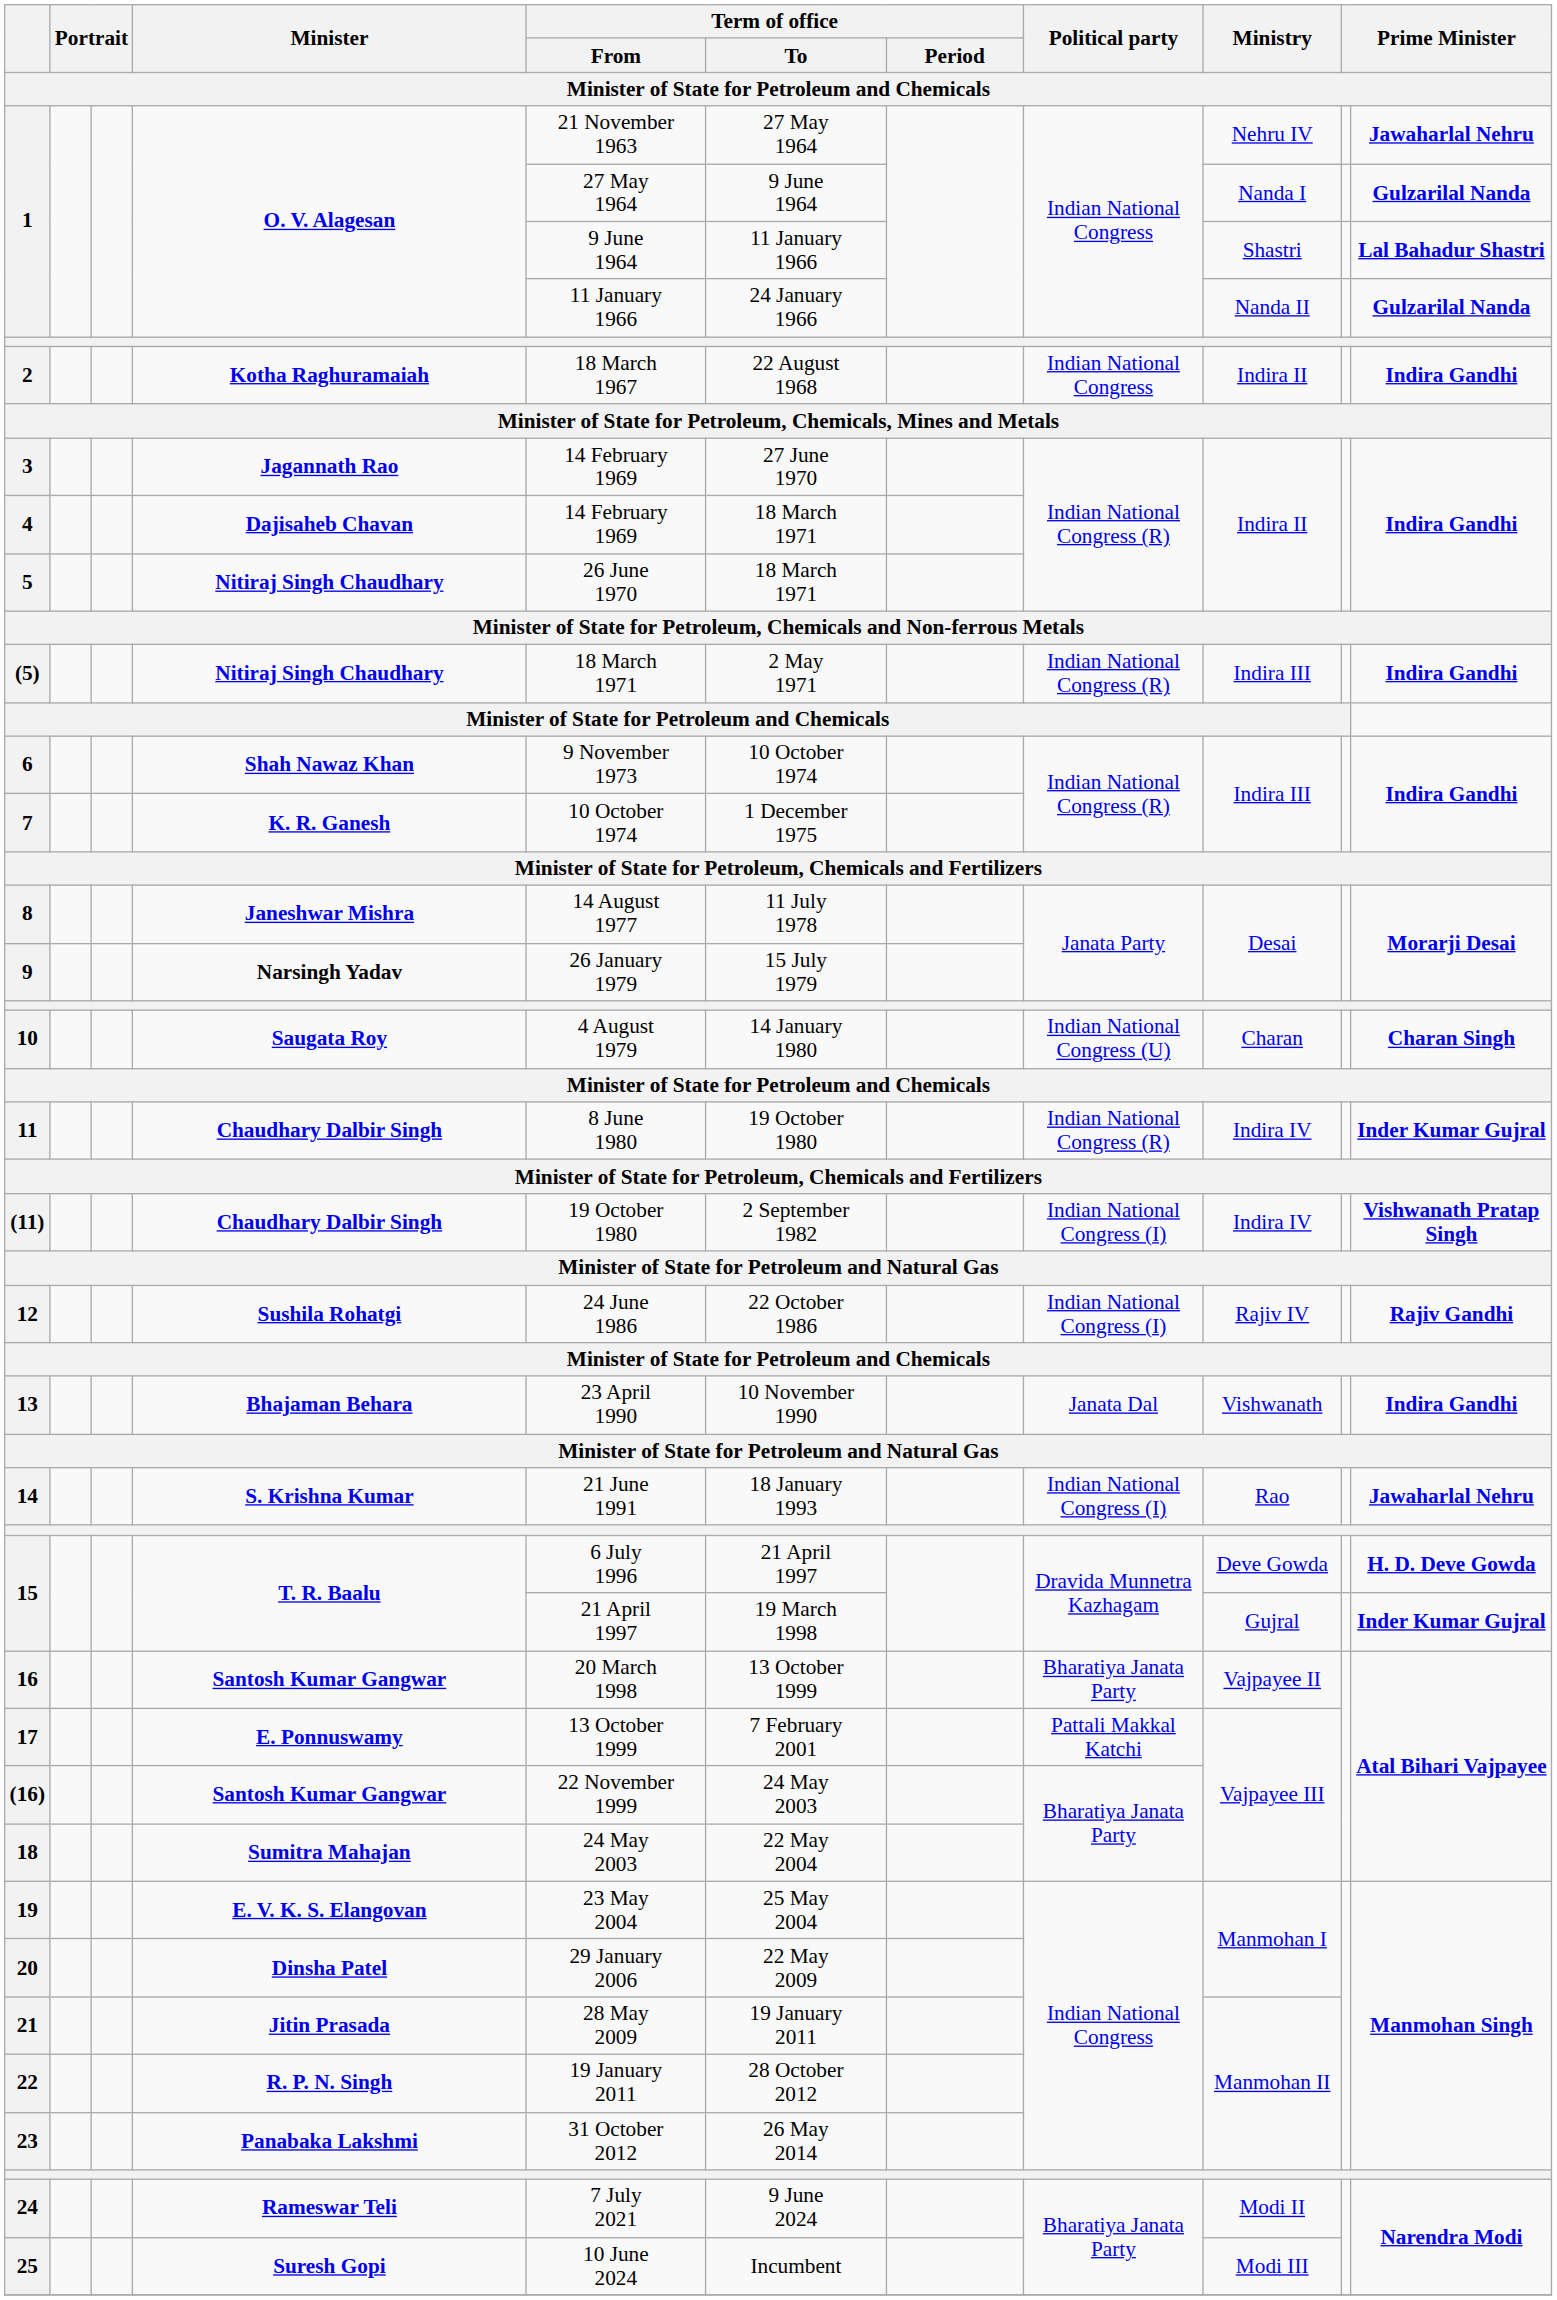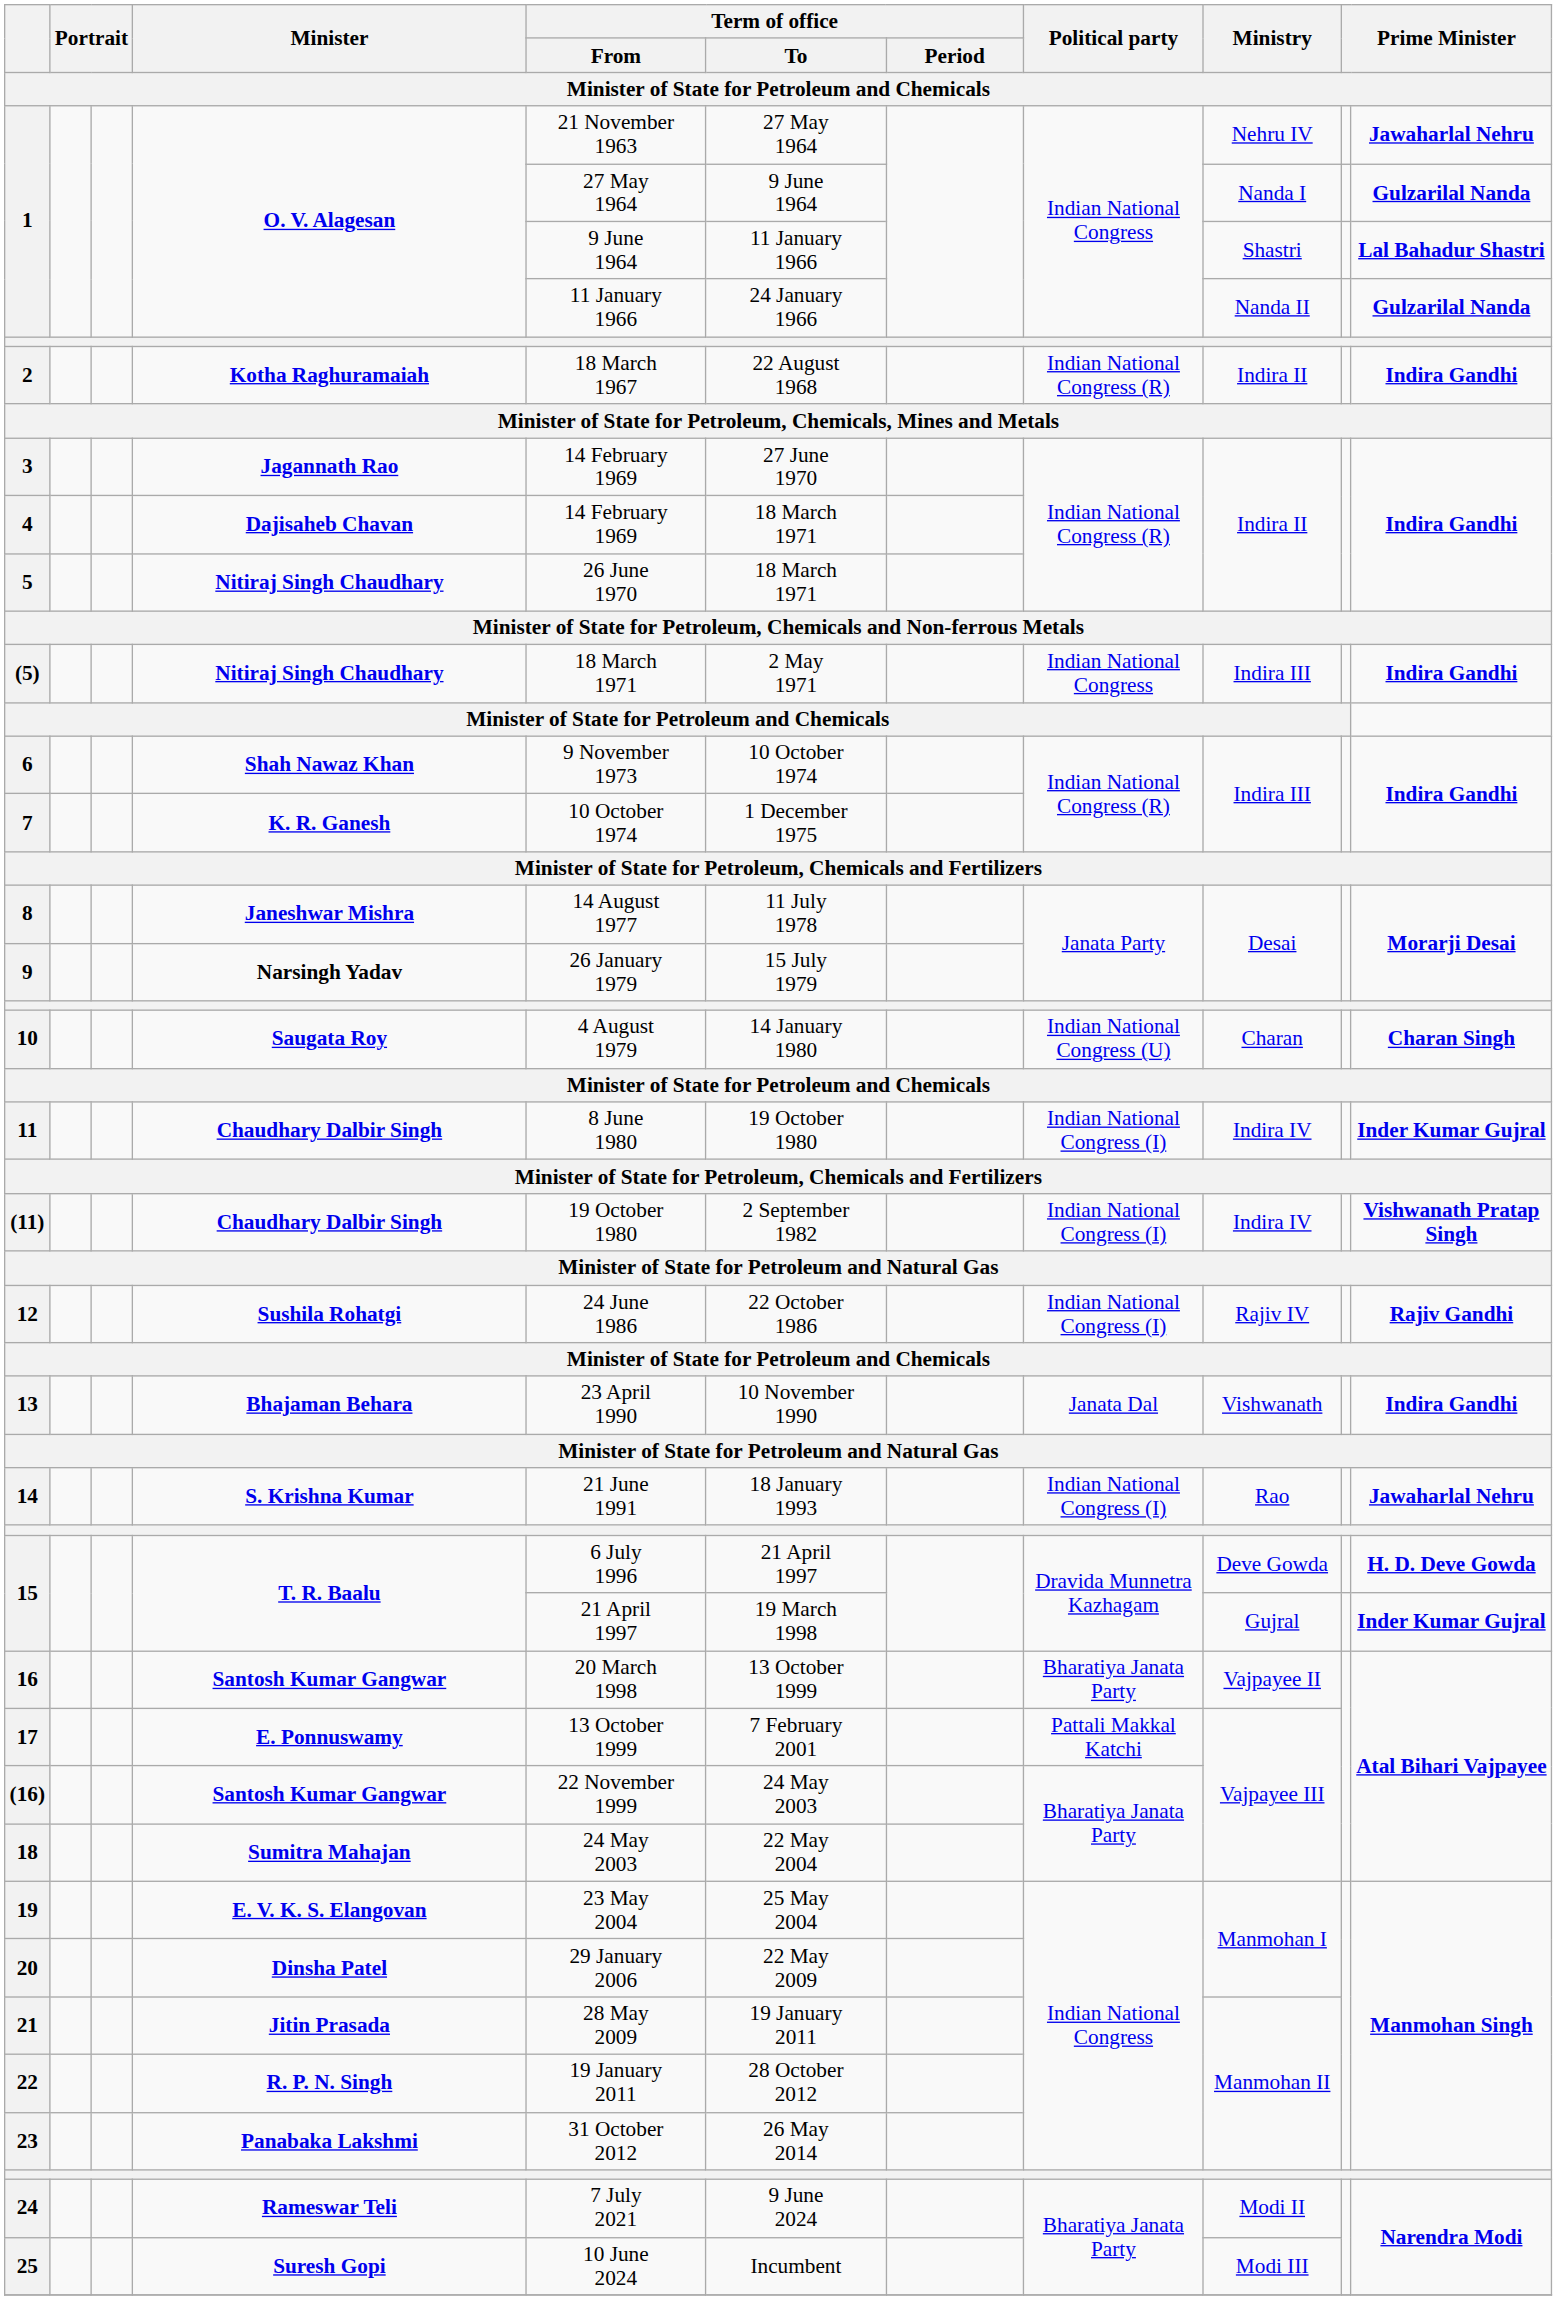2 | Political party: Indian National Congress -> Indian National Congress (R)
(5) | Political party: Indian National Congress (R) -> Indian National Congress
11 | Political party: Indian National Congress (R) -> Indian National Congress (I)
